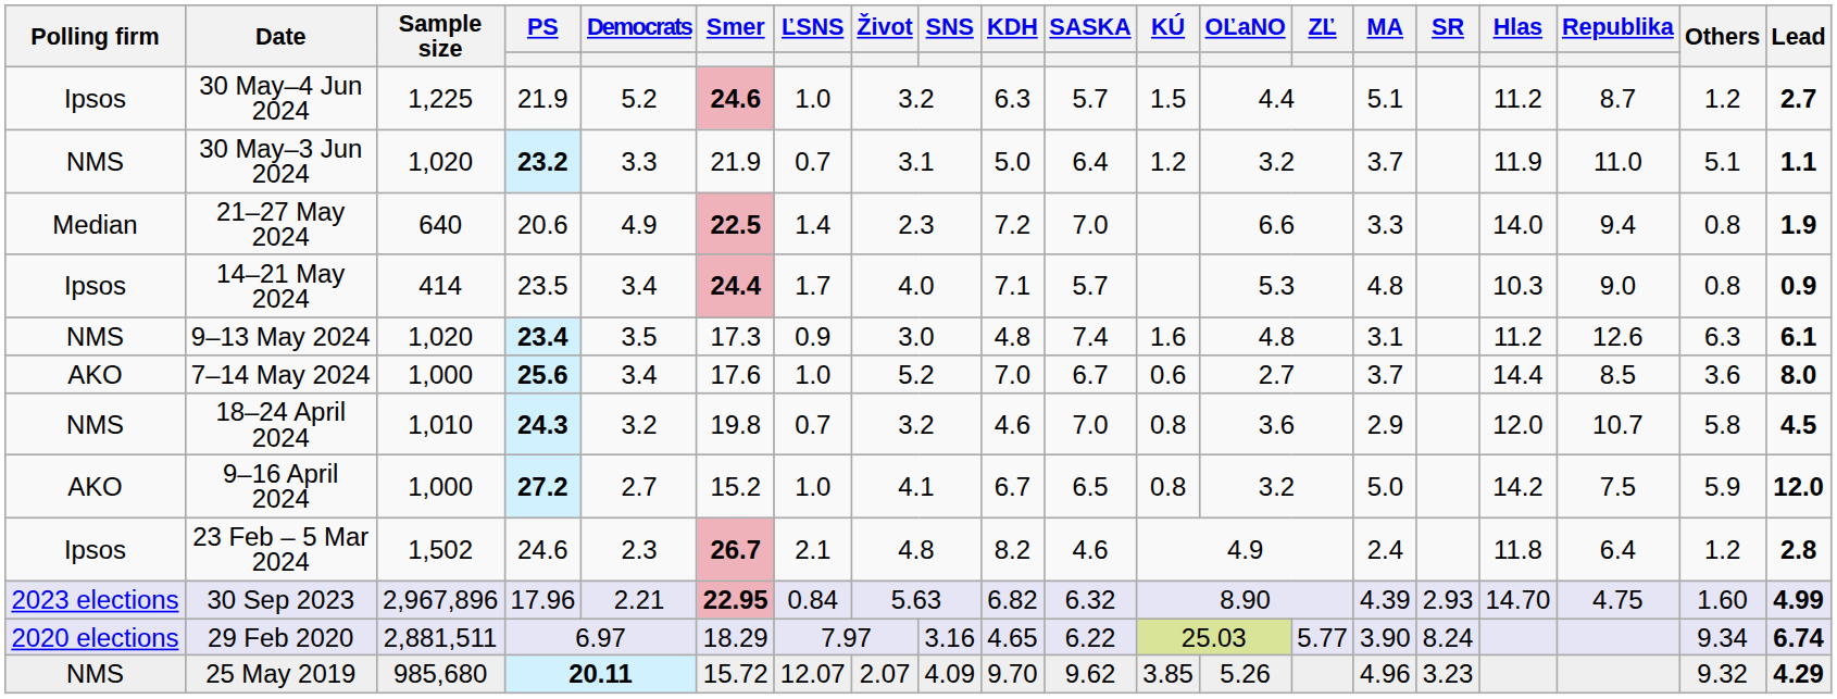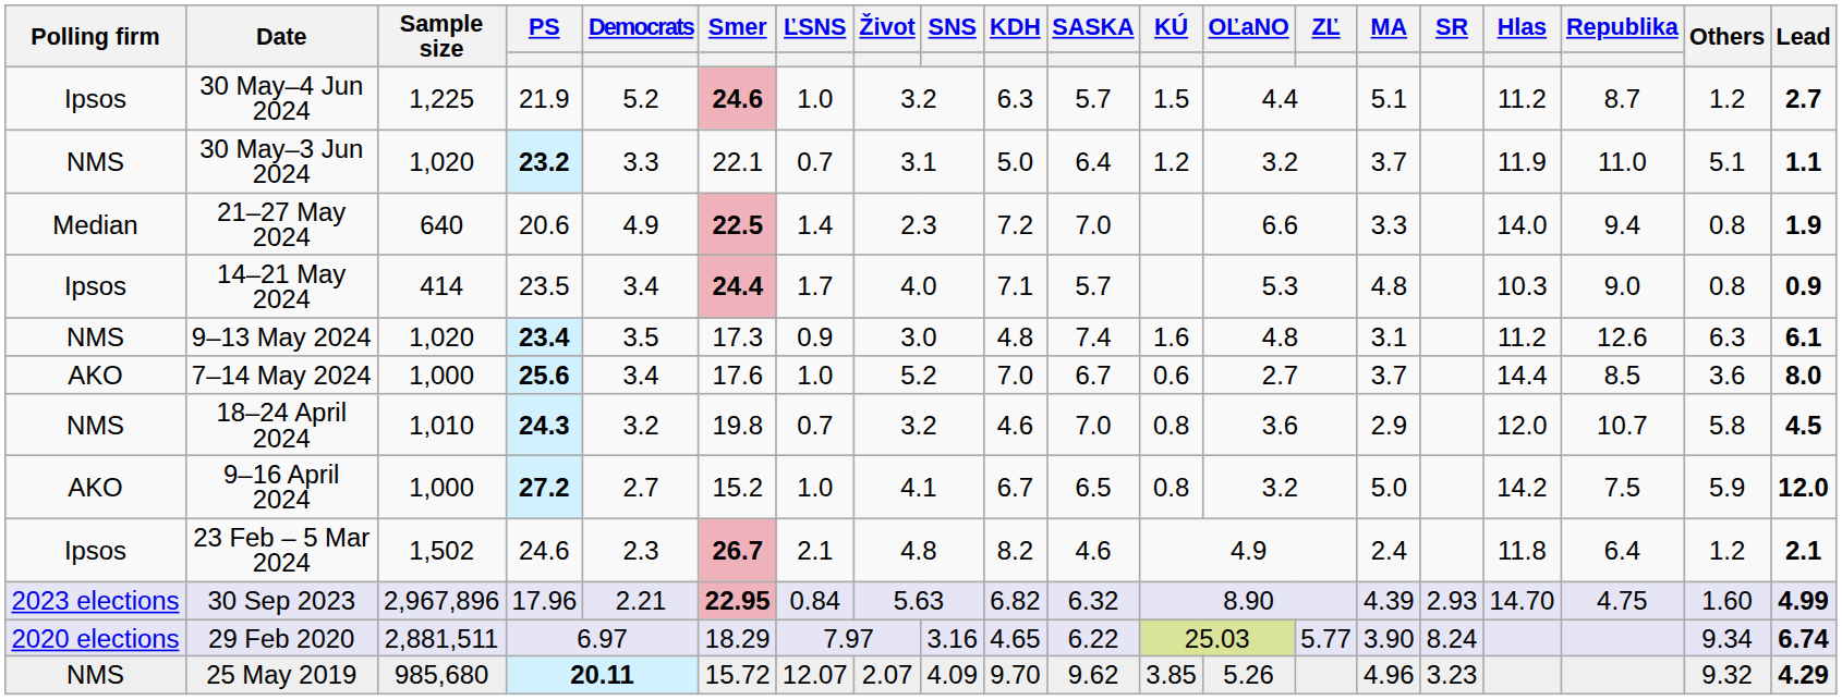30 May–3 Jun 2024 | Smer: 21.9 -> 22.1
23 Feb – 5 Mar 2024 | Lead: 2.8 -> 2.1
